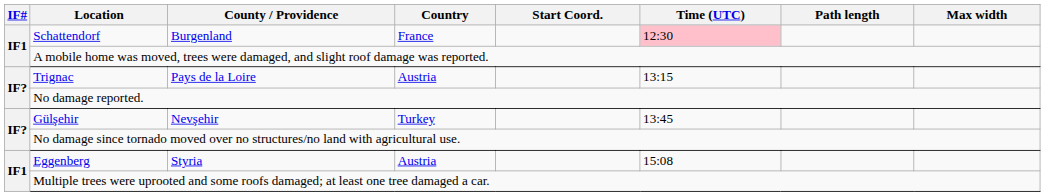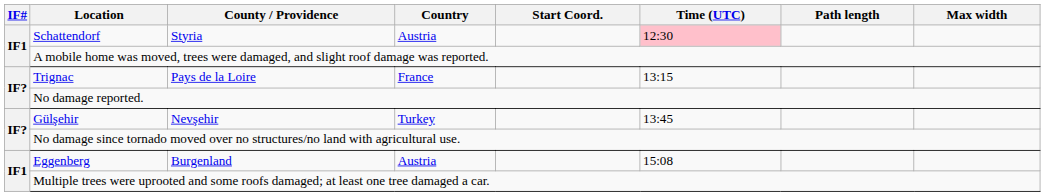Schattendorf | County / Providence: Burgenland -> Styria
Schattendorf | Country: France -> Austria
Trignac | Country: Austria -> France
Eggenberg | County / Providence: Styria -> Burgenland
